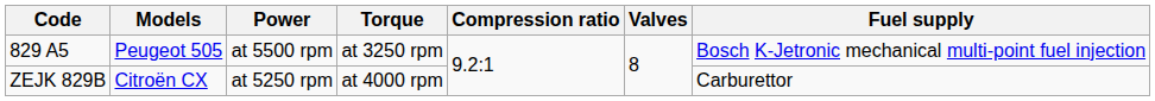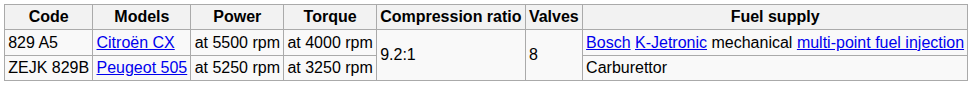829 A5 | Models: Peugeot 505 -> Citroën CX
829 A5 | Torque: at 3250 rpm -> at 4000 rpm
ZEJK 829B | Models: Citroën CX -> Peugeot 505
ZEJK 829B | Torque: at 4000 rpm -> at 3250 rpm
